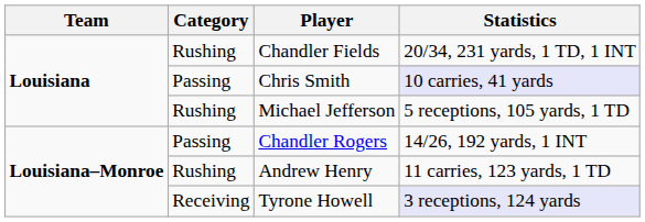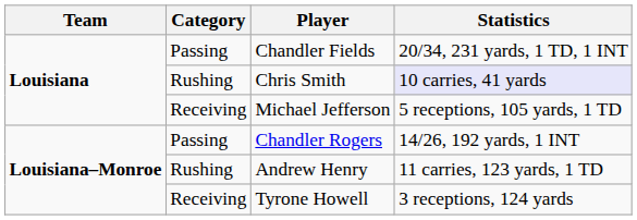Chandler Fields | Category: Rushing -> Passing
Chris Smith | Category: Passing -> Rushing
Michael Jefferson | Category: Rushing -> Receiving
Tyrone Howell | Statistics: lavender background -> no background
